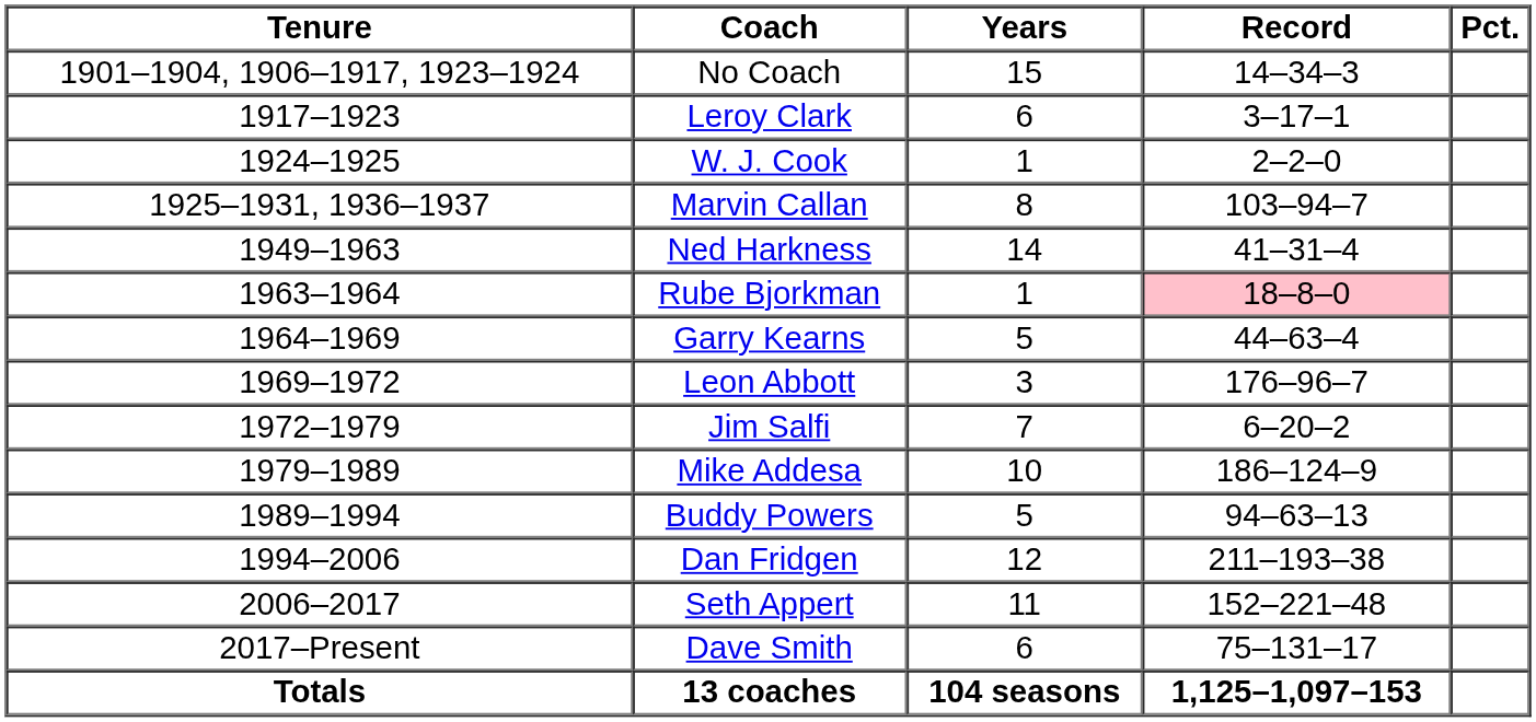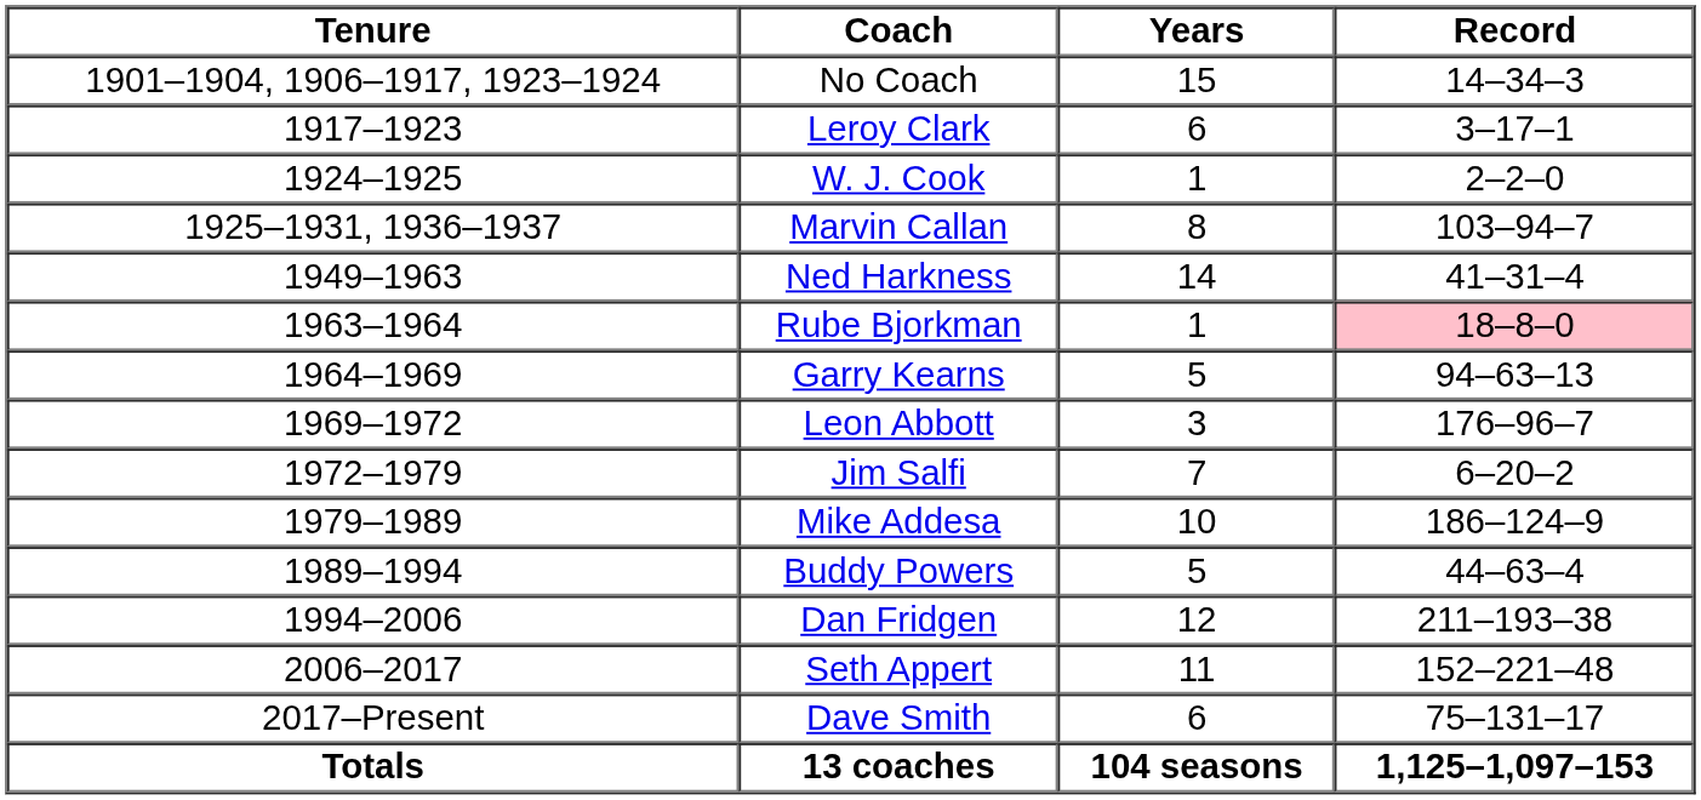- column: Pct.
Garry Kearns | Record: 44–63–4 -> 94–63–13
Buddy Powers | Record: 94–63–13 -> 44–63–4
